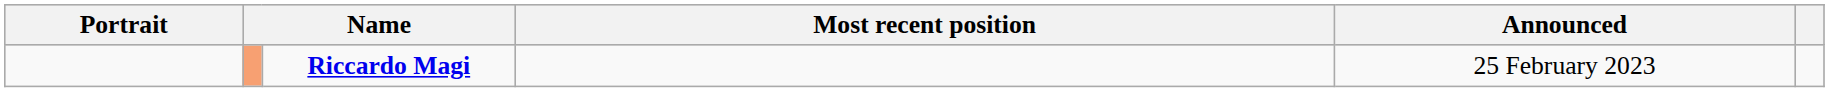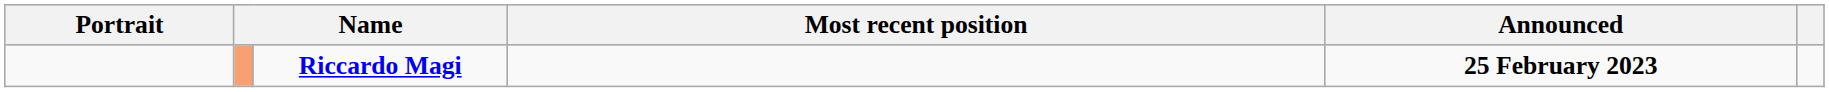Riccardo Magi | Announced: normal -> bold
